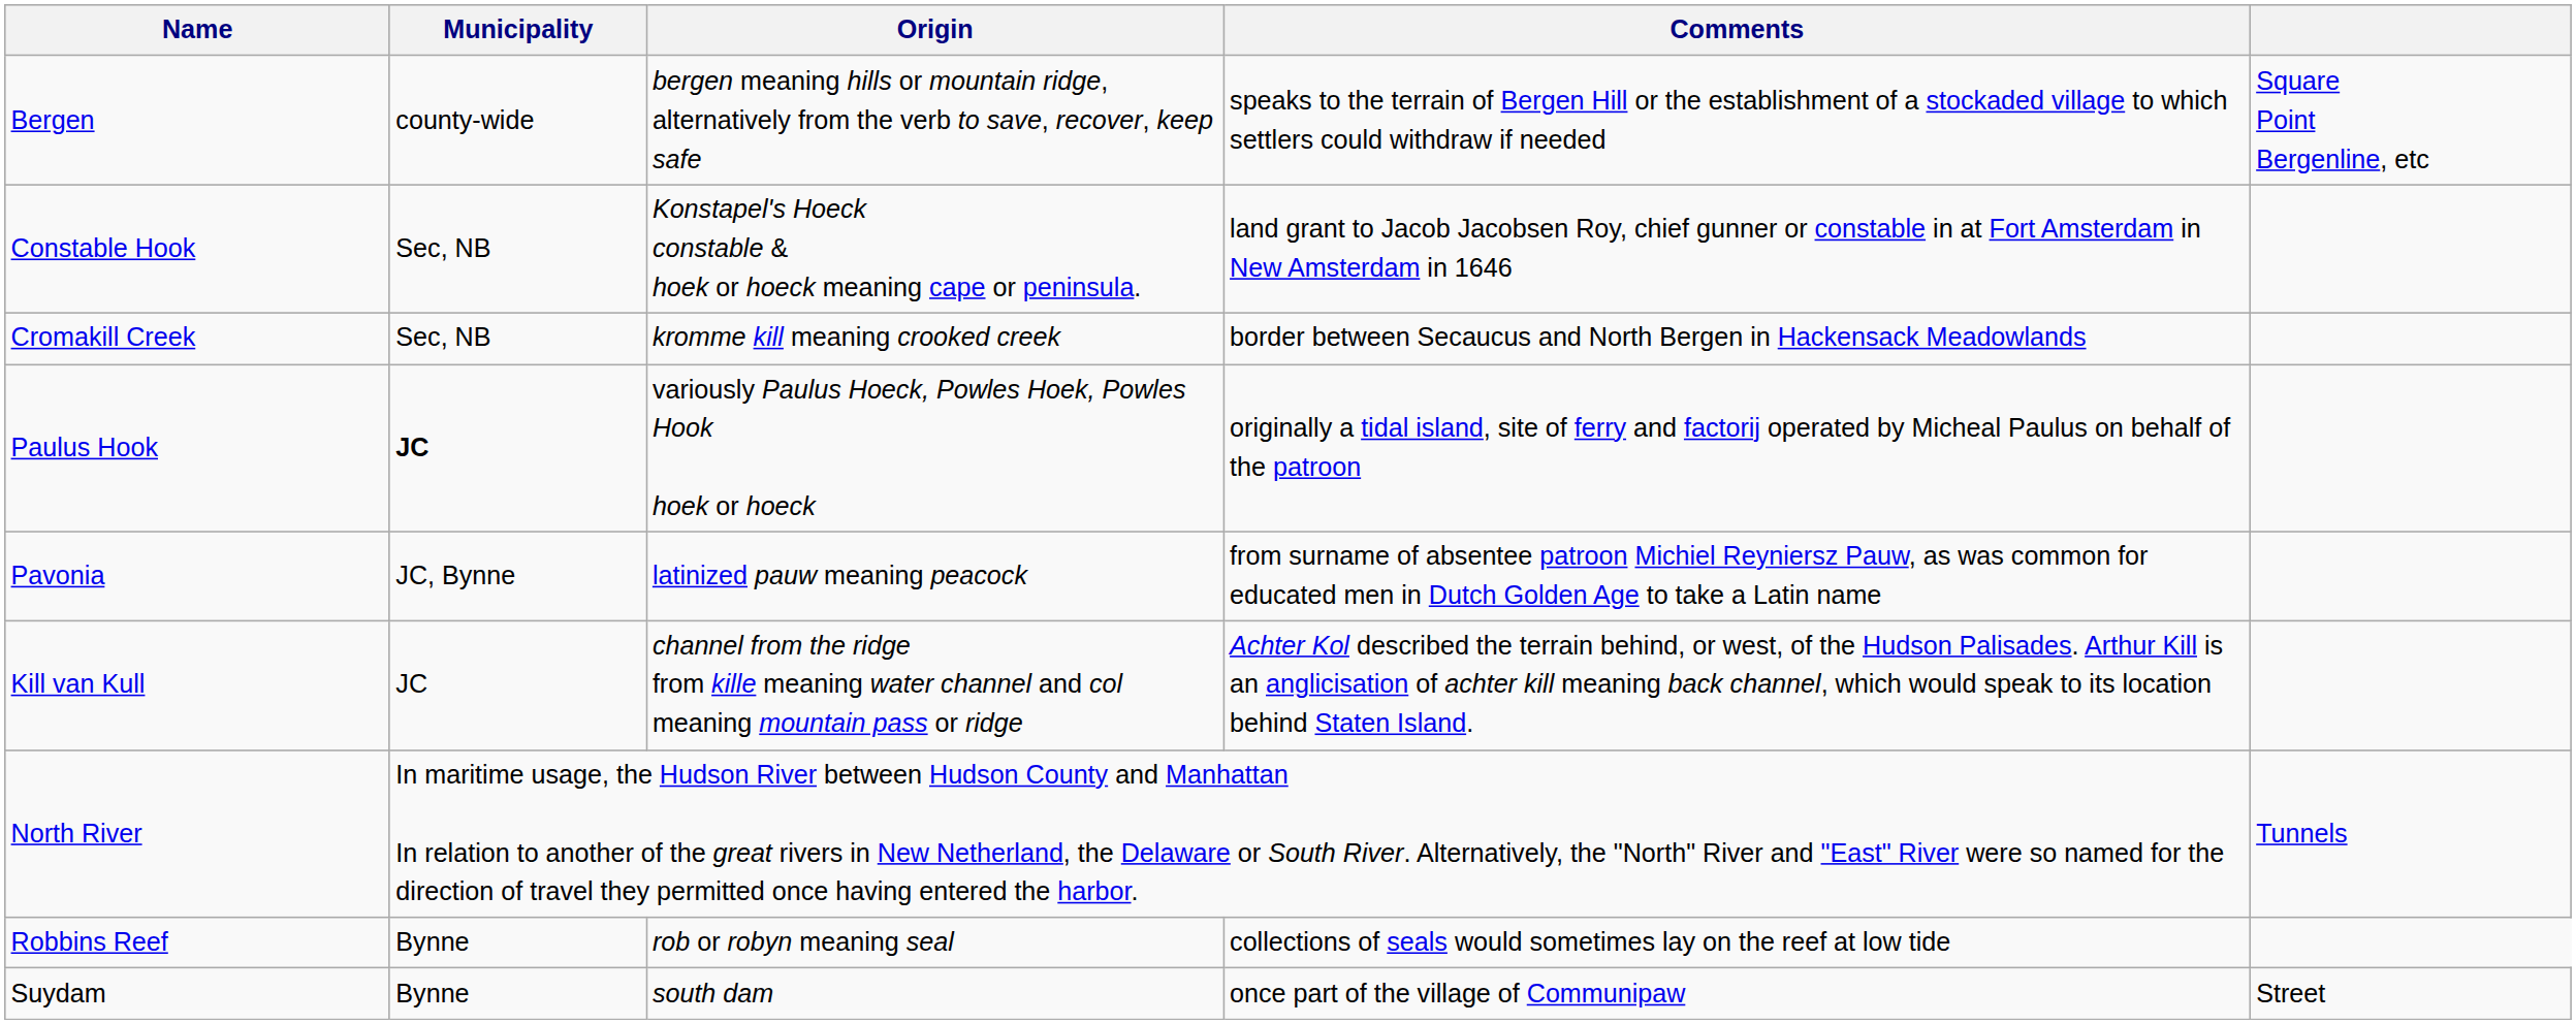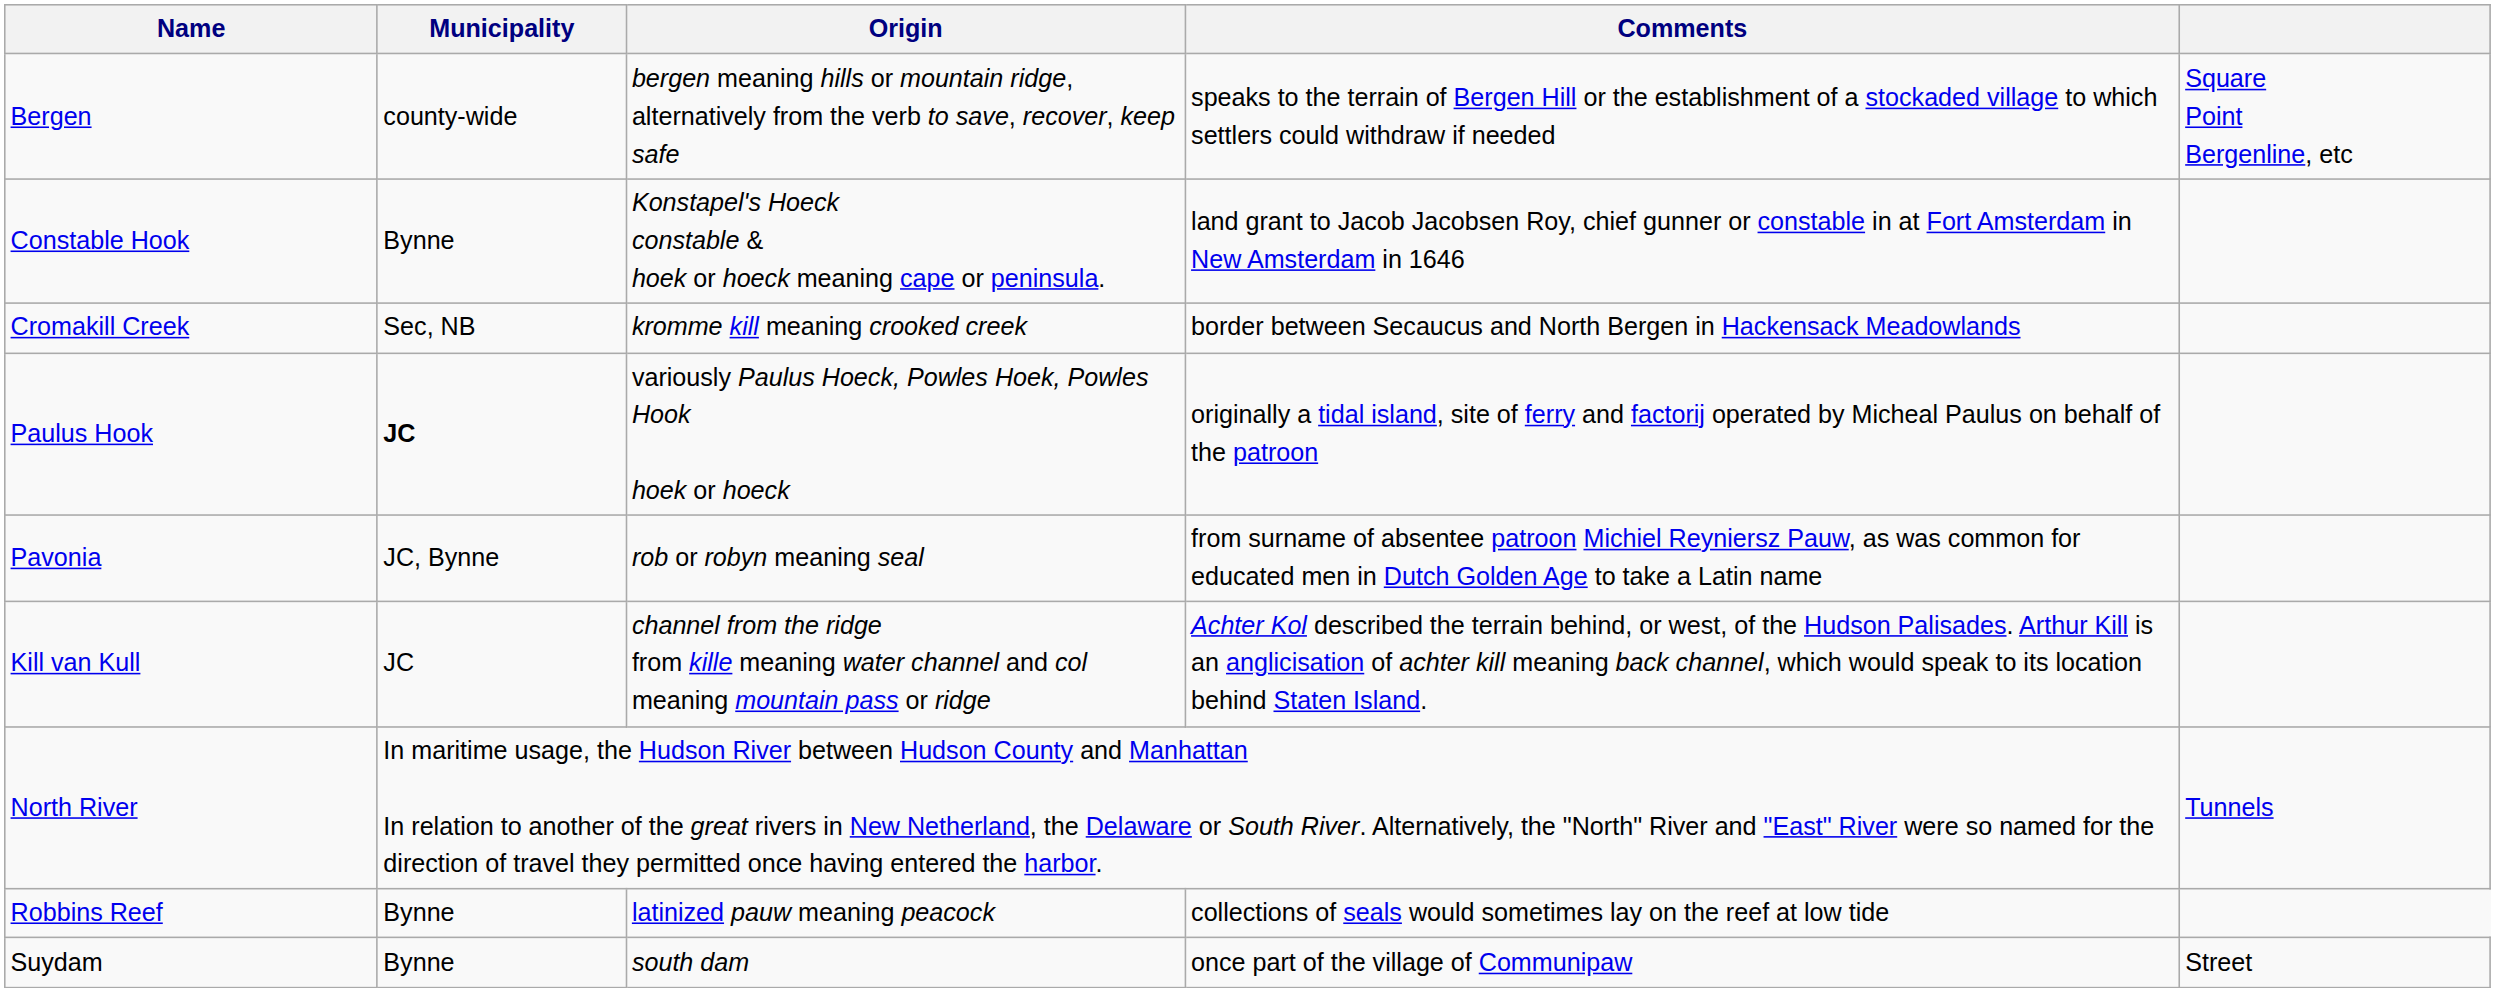Constable Hook | Municipality: Sec, NB -> Bynne
Pavonia | Origin: latinized pauw meaning peacock -> rob or robyn meaning seal
Robbins Reef | Origin: rob or robyn meaning seal -> latinized pauw meaning peacock
